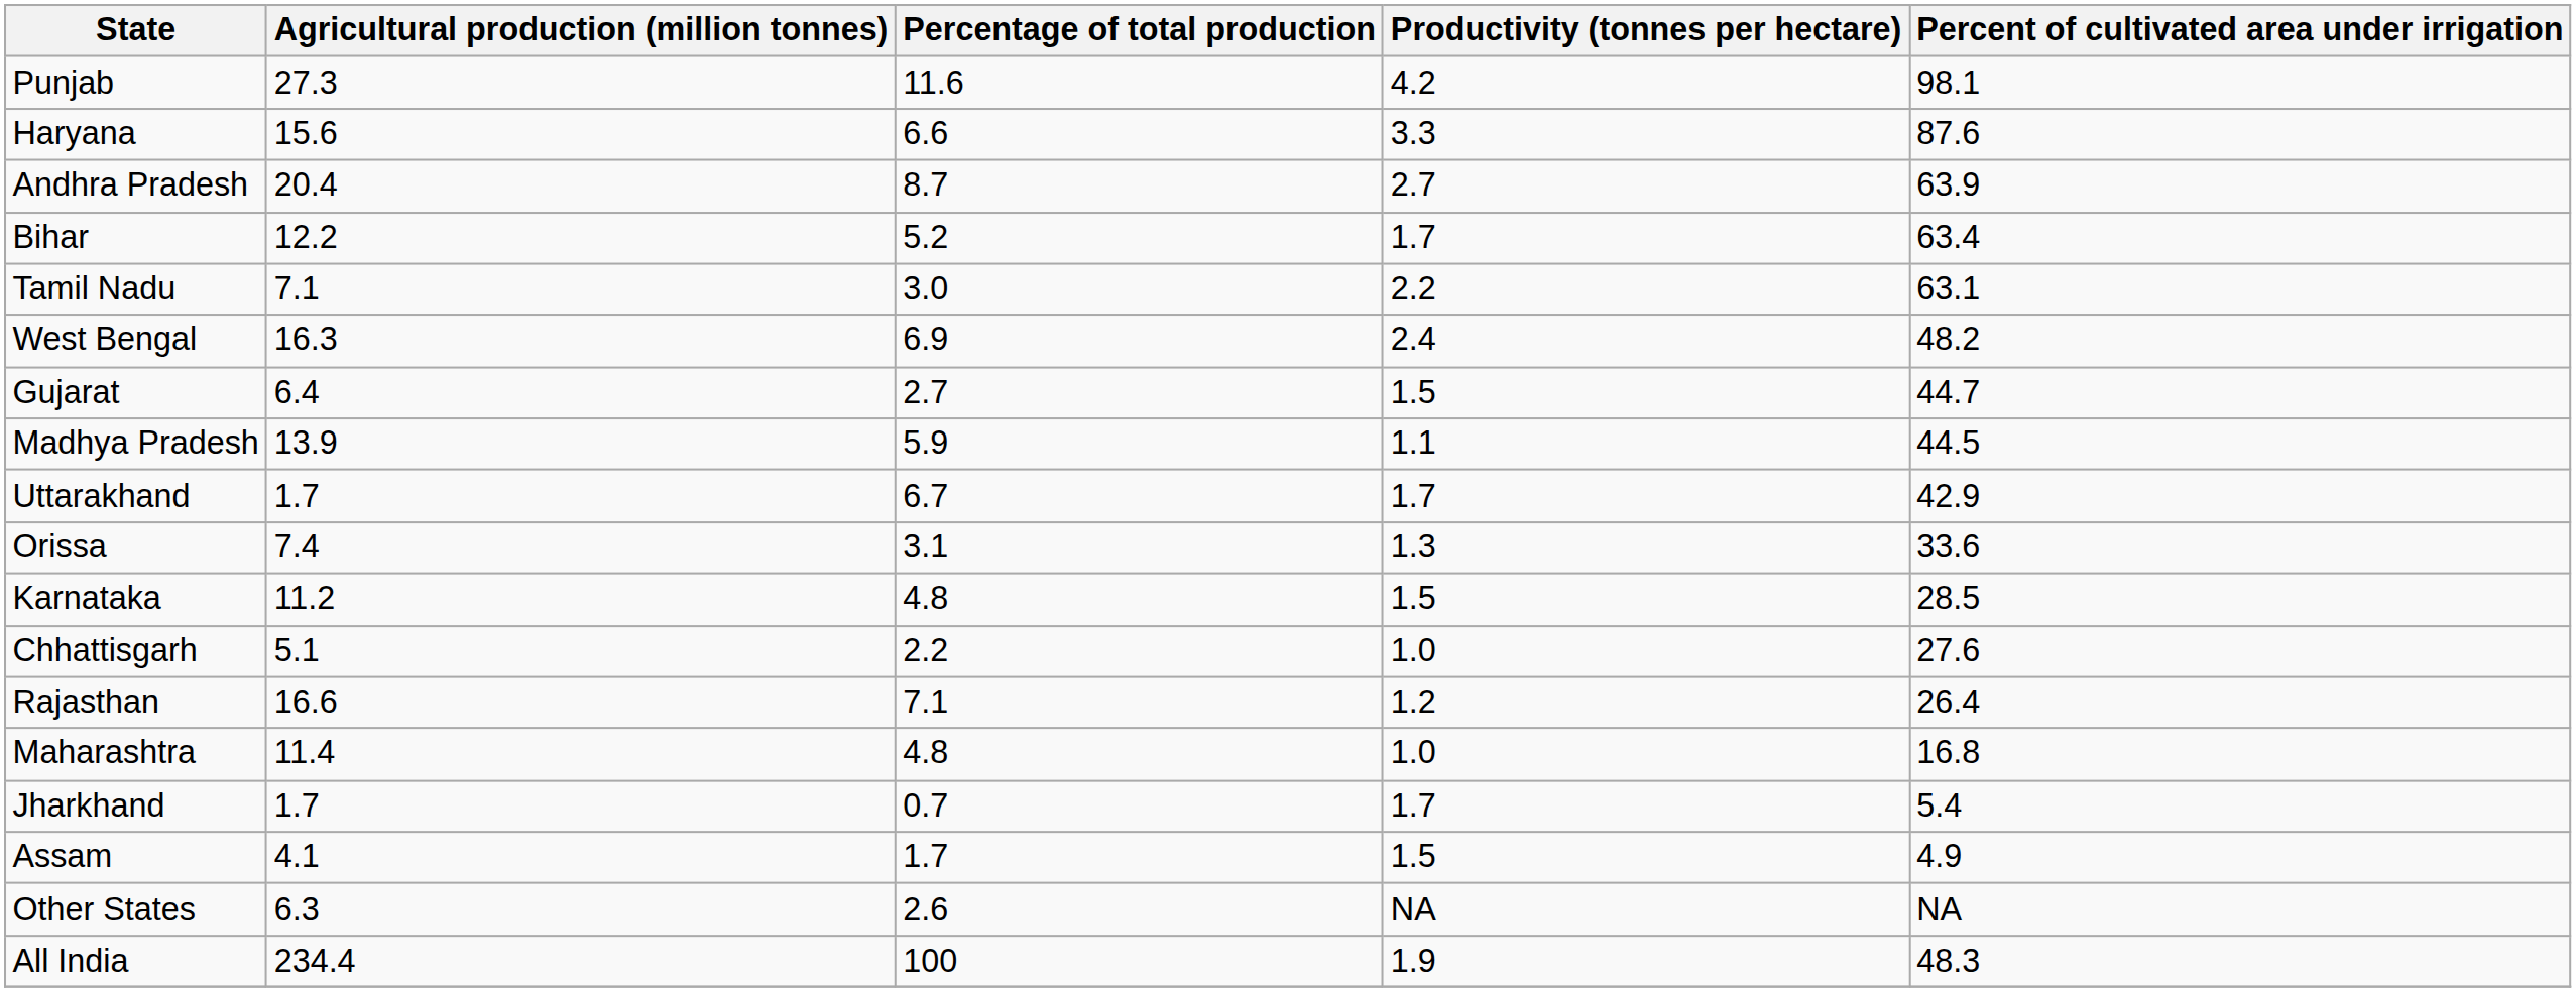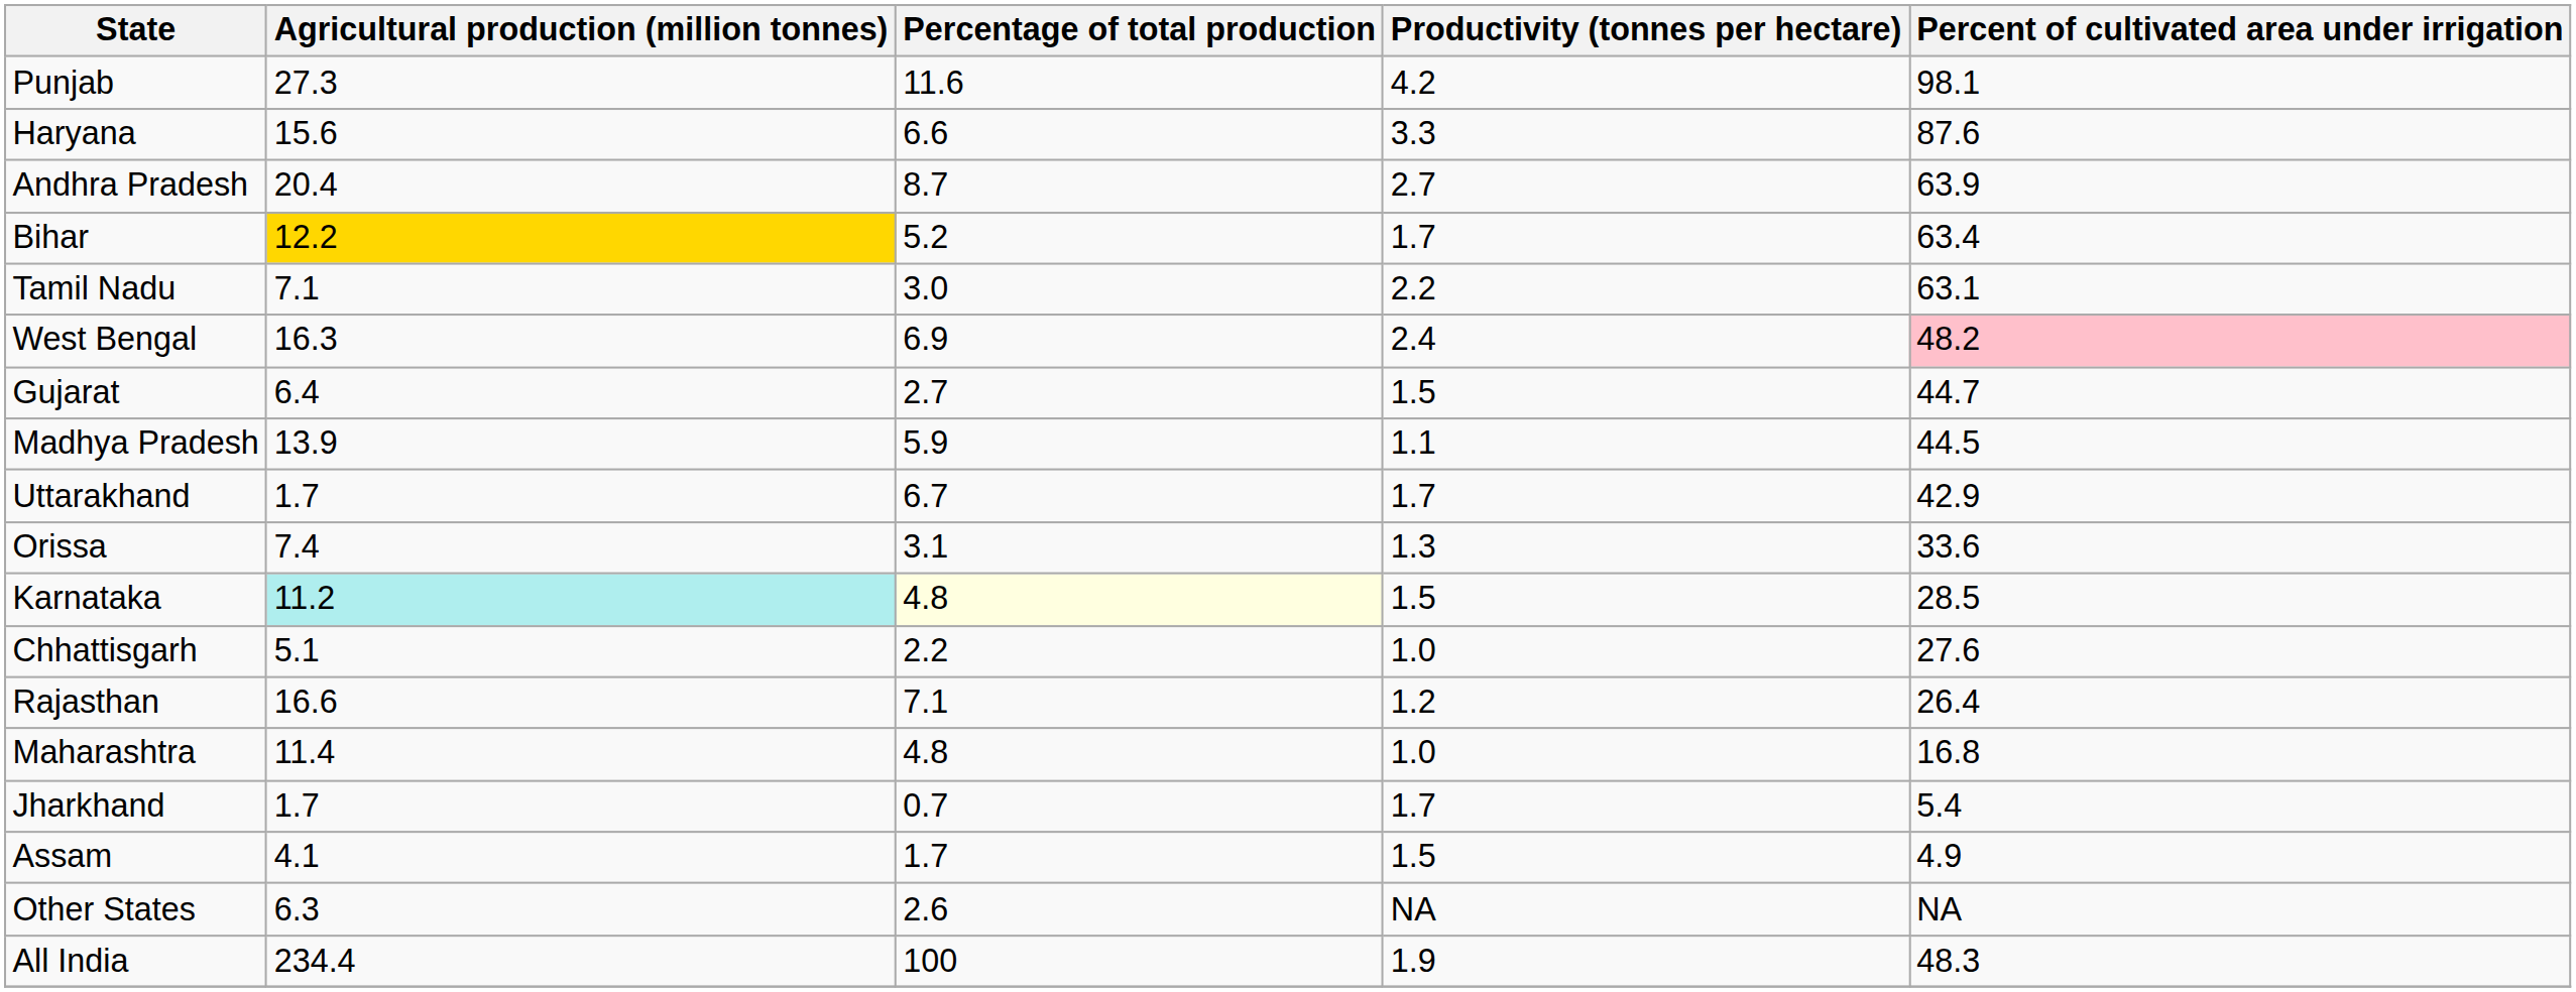Bihar | Agricultural production (million tonnes): no background -> gold background
West Bengal | Percent of cultivated area under irrigation: no background -> pink background
Karnataka | Agricultural production (million tonnes): no background -> paleturquoise background
Karnataka | Percentage of total production: no background -> lightyellow background
